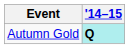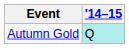Autumn Gold | '14–15: bold -> normal
